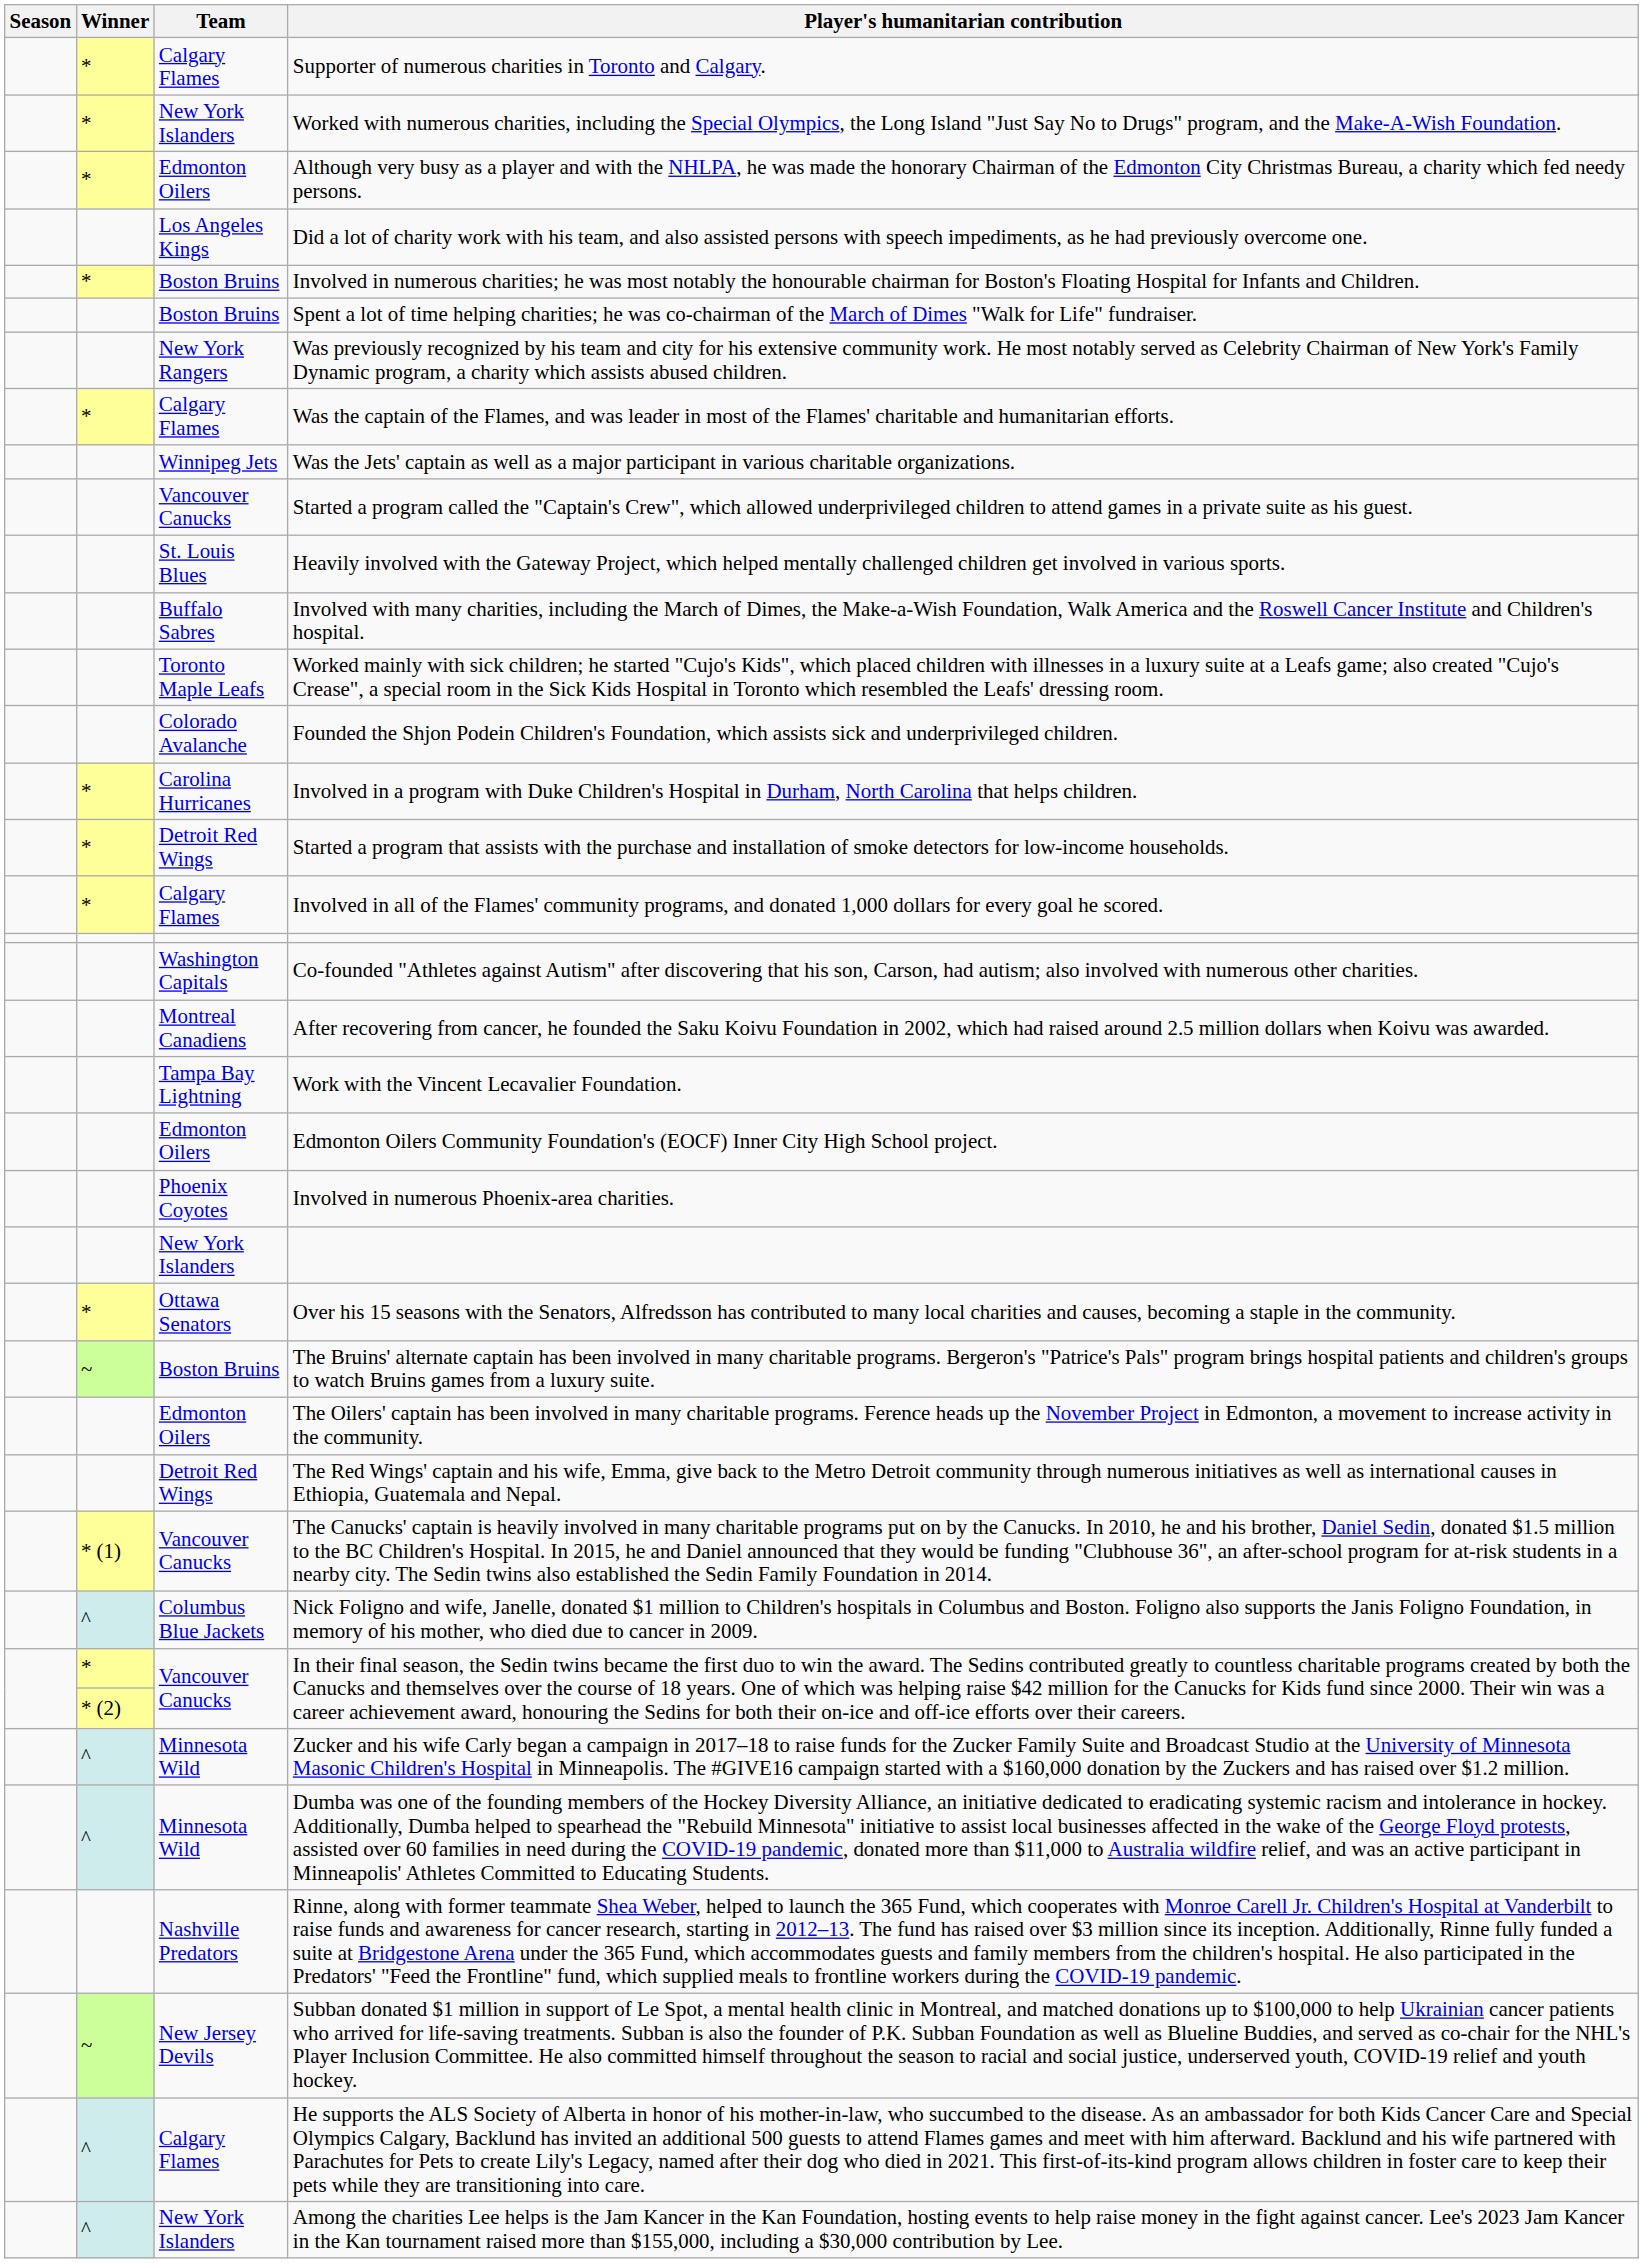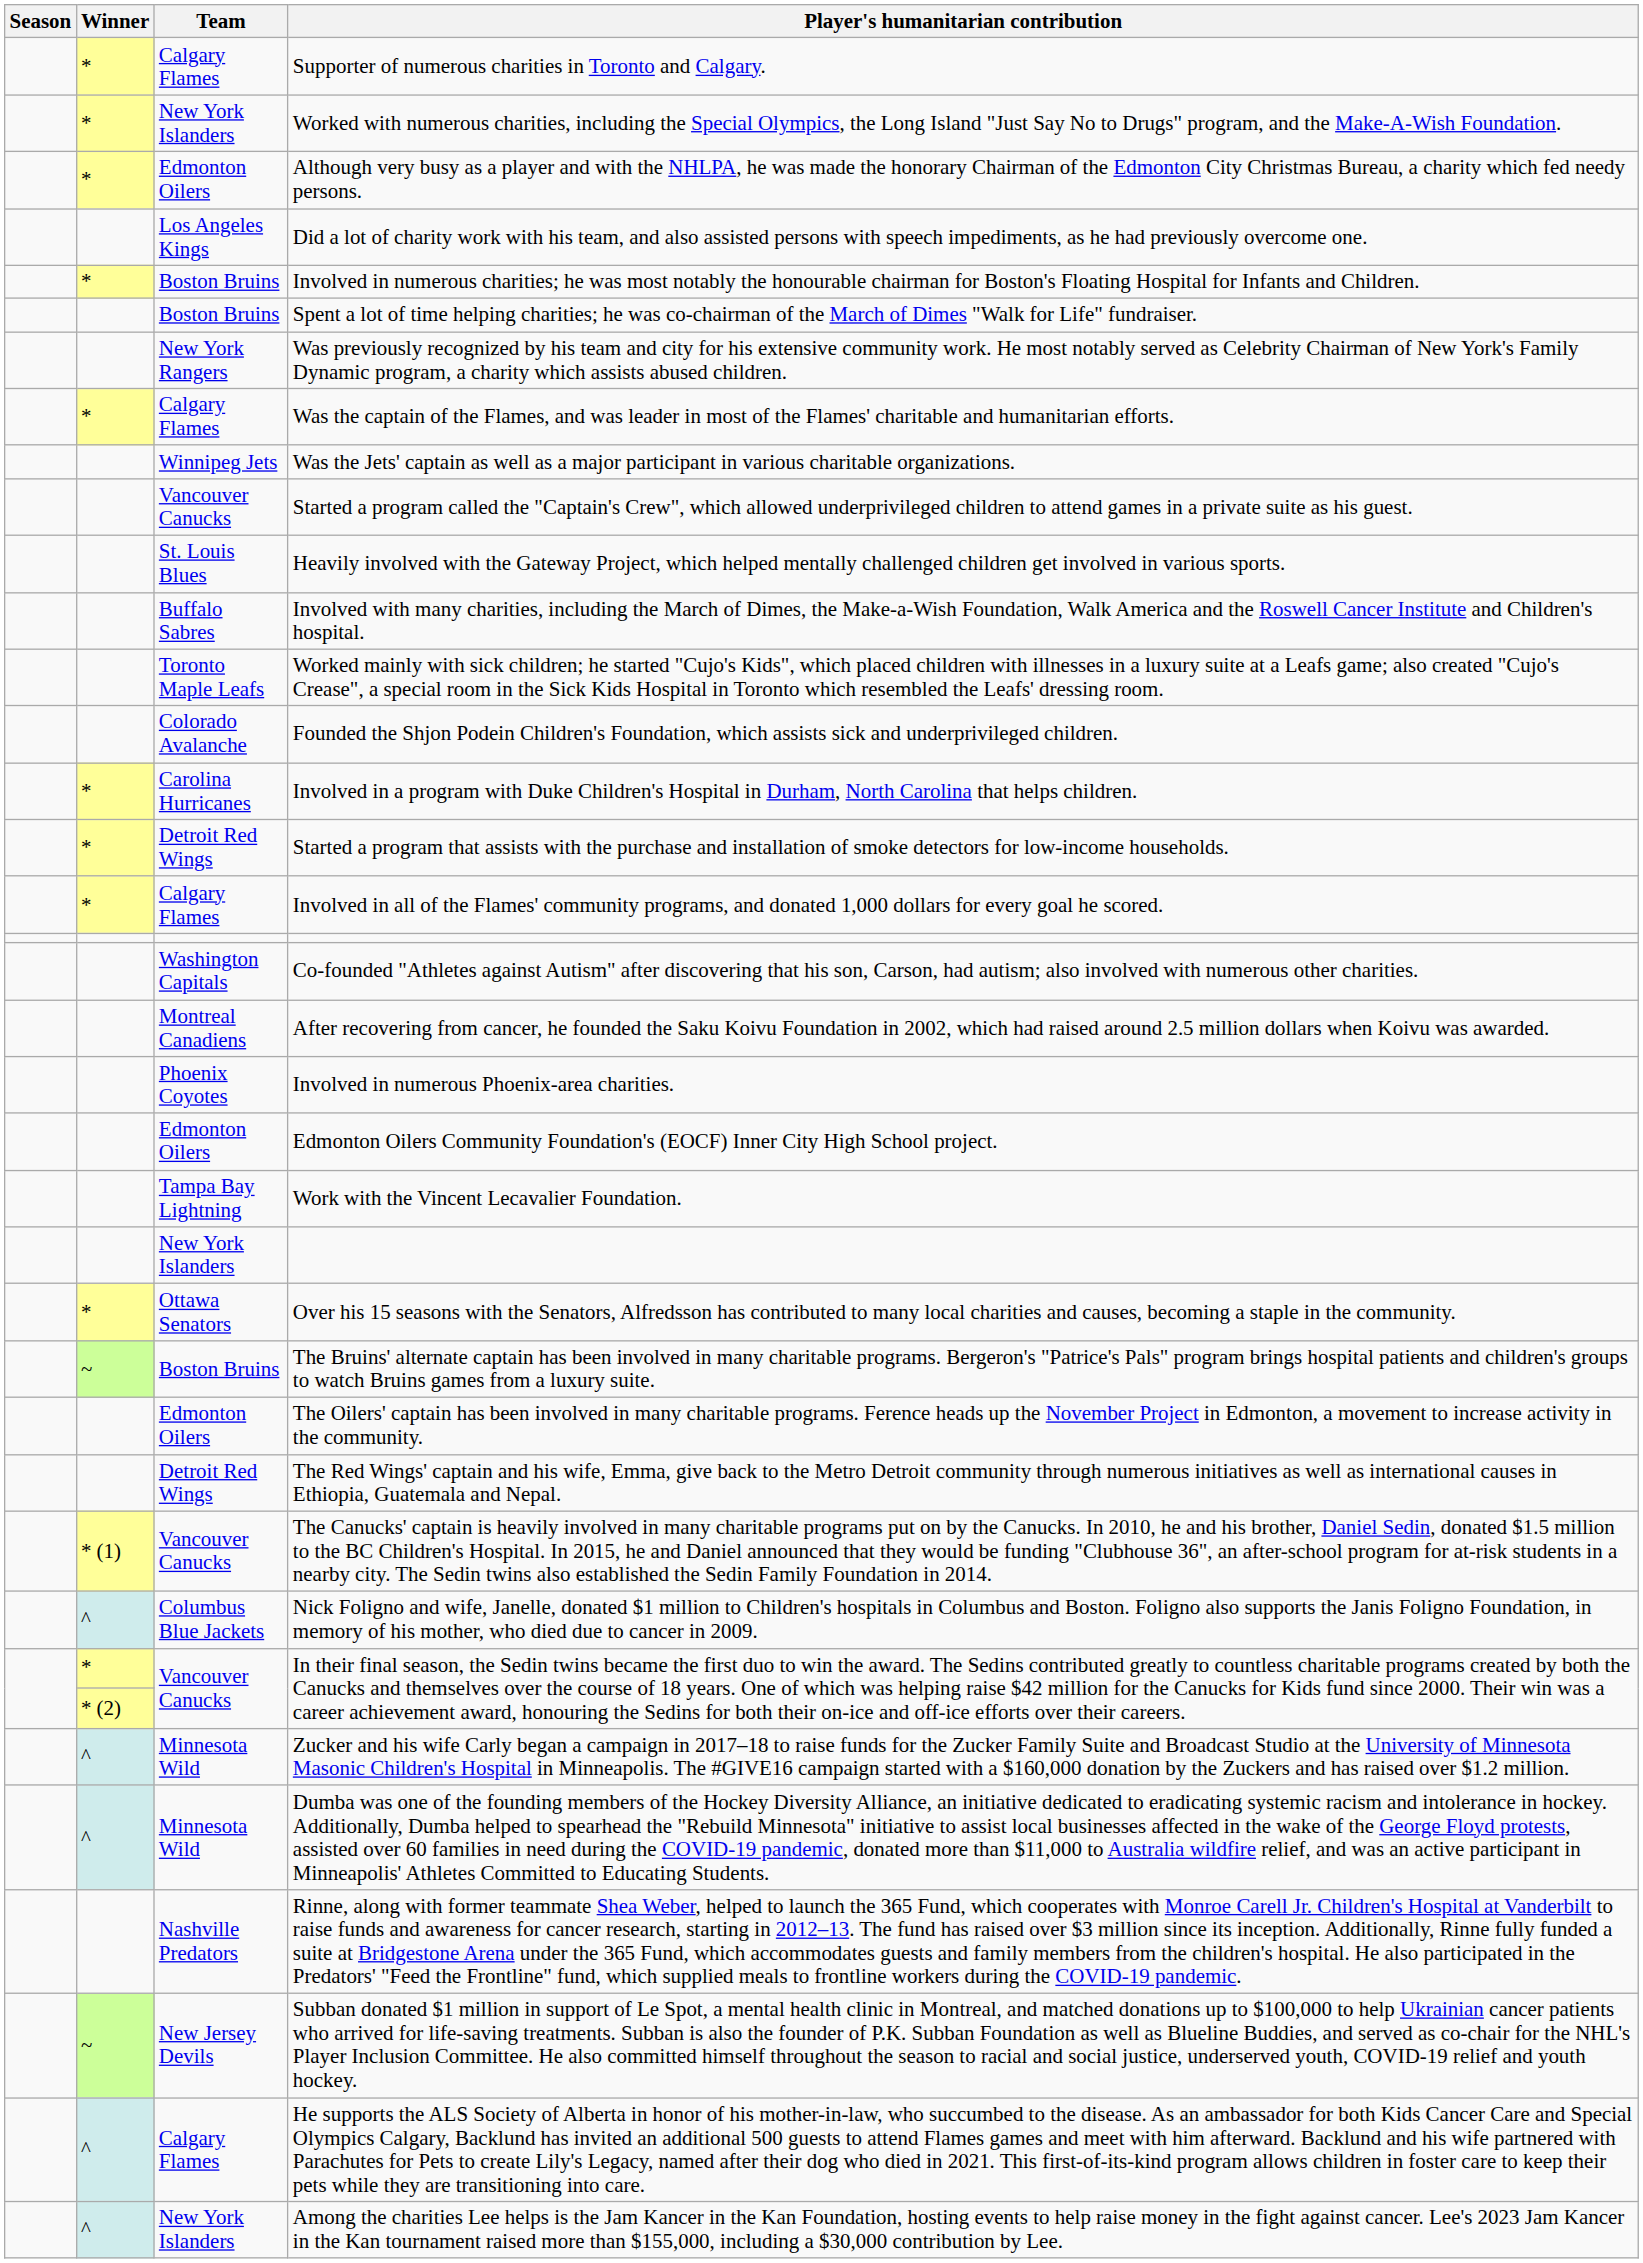rows swapped: Work with the Vincent Lecavalier Foundation. <-> Involved in numerous Phoenix-area charities.
